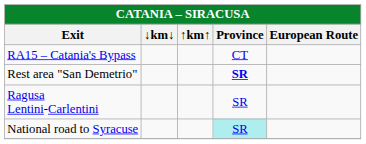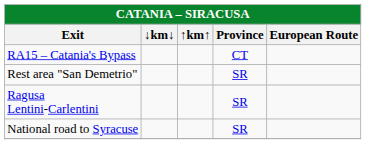Rest area "San Demetrio" | Province: bold -> normal
National road to Syracuse | Province: paleturquoise background -> no background
